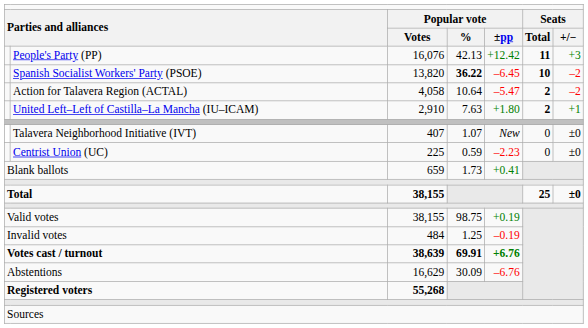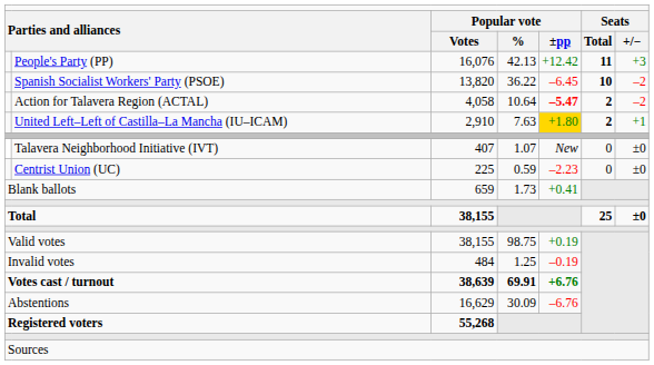Spanish Socialist Workers' Party (PSOE) | column 4: bold -> normal
Action for Talavera Region (ACTAL) | column 5: normal -> bold
United Left–Left of Castilla–La Mancha (IU–ICAM) | column 5: no background -> gold background
